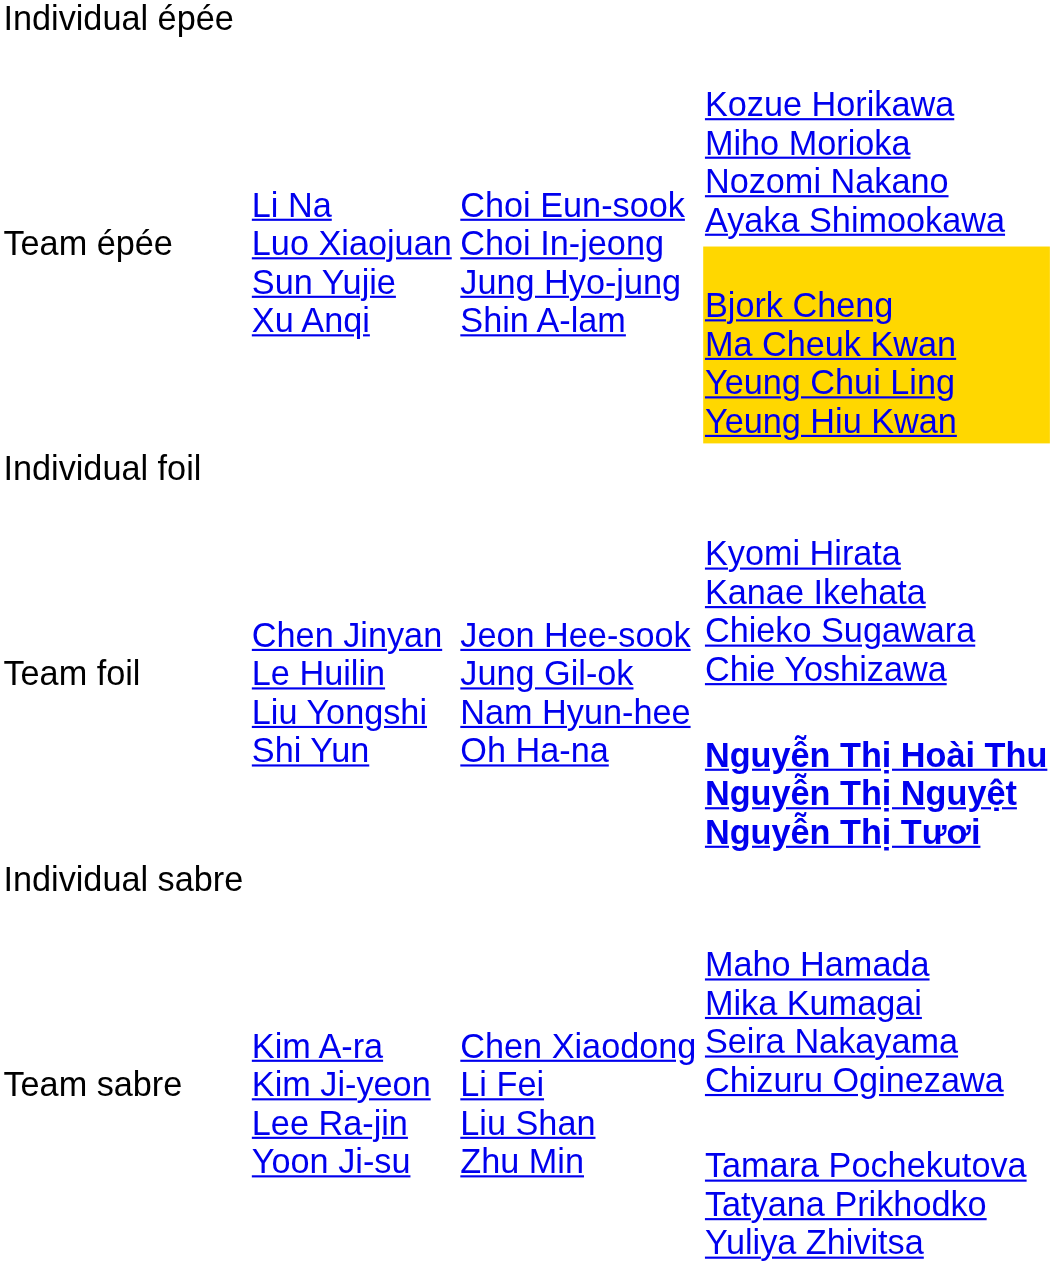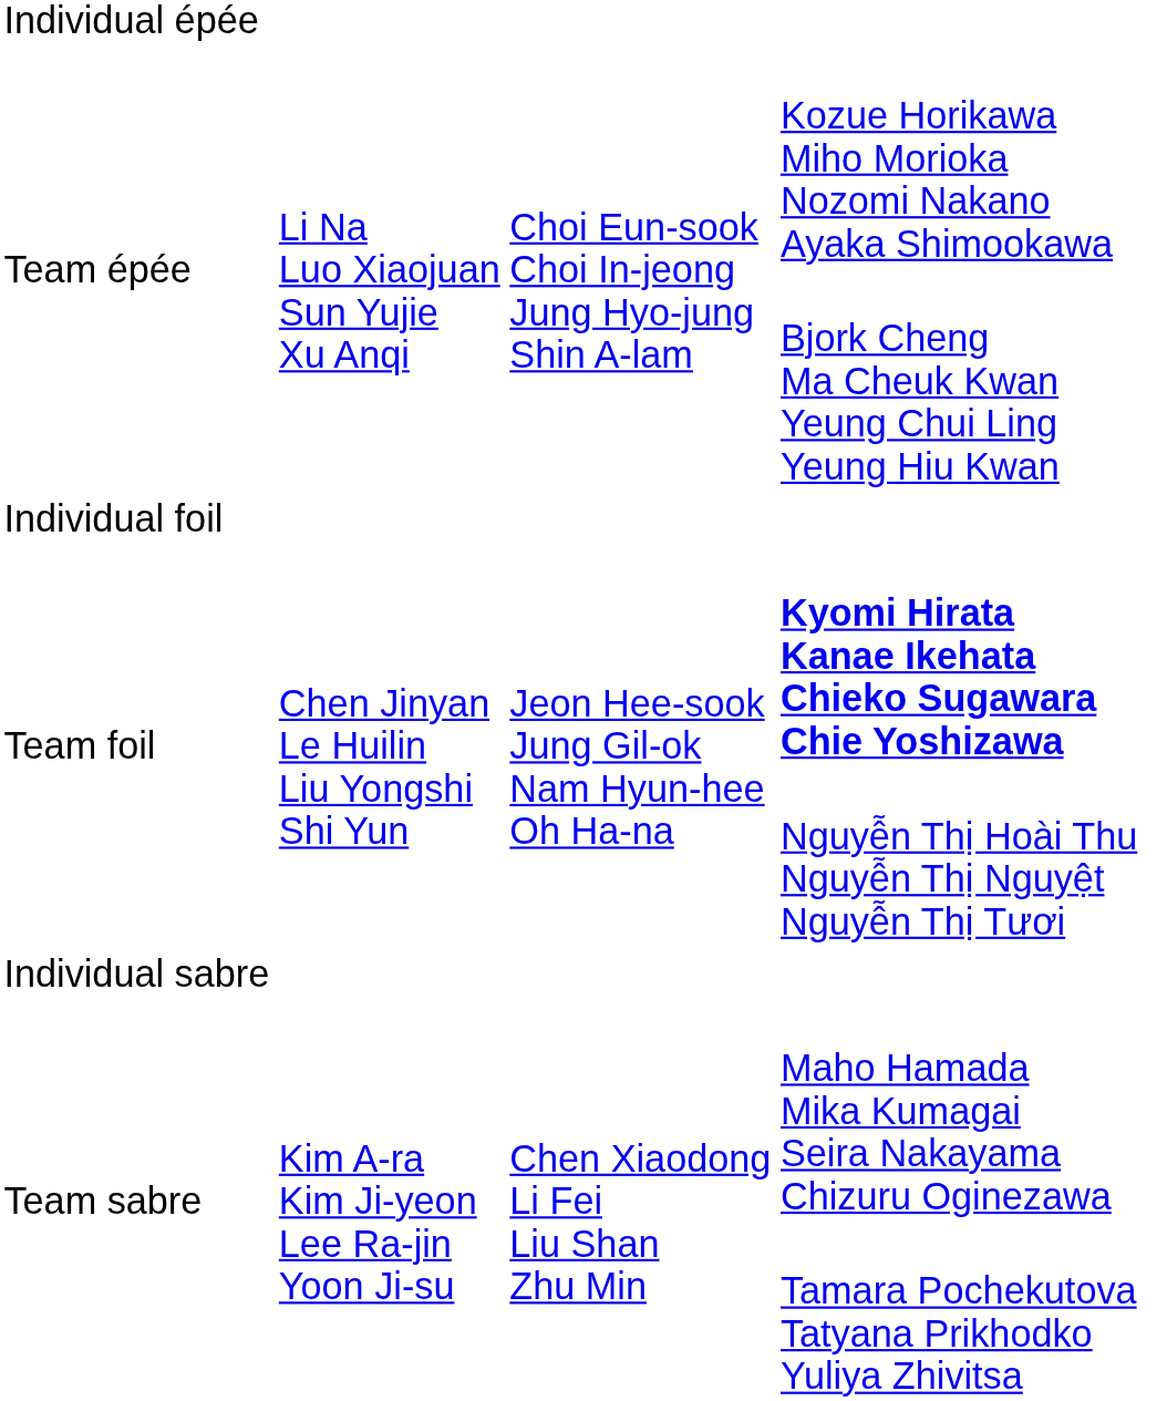Bjork Cheng Ma Cheuk Kwan Yeung Chui Ling Yeung Hiu Kwan | column 4: gold background -> no background
Kyomi Hirata Kanae Ikehata Chieko Sugawara Chie Yoshizawa | column 4: normal -> bold
Nguyễn Thị Hoài Thu Nguyễn Thị Nguyệt Nguyễn Thị Tươi | column 4: bold -> normal
